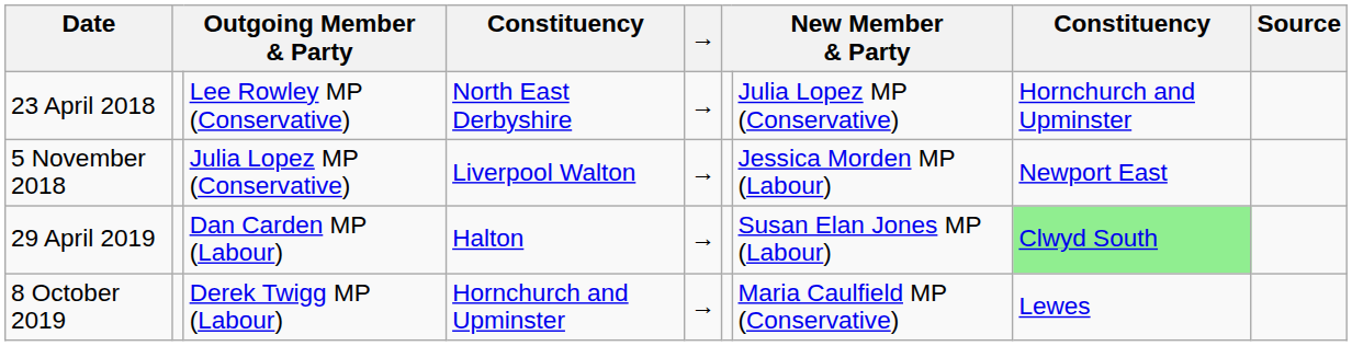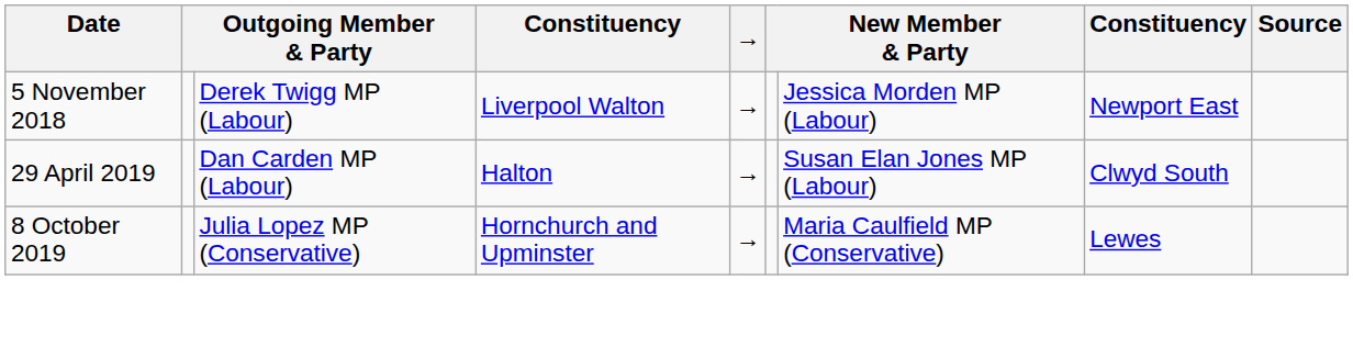- row: 23 April 2018 | Lee Rowley MP (Conservative) | North East Derbyshire | → | Julia Lopez MP (Conservative) | Hornchurch and Upminster
5 November 2018 | column 3: Julia Lopez MP (Conservative) -> Derek Twigg MP (Labour)
29 April 2019 | column 8: lightgreen background -> no background
8 October 2019 | column 3: Derek Twigg MP (Labour) -> Julia Lopez MP (Conservative)
